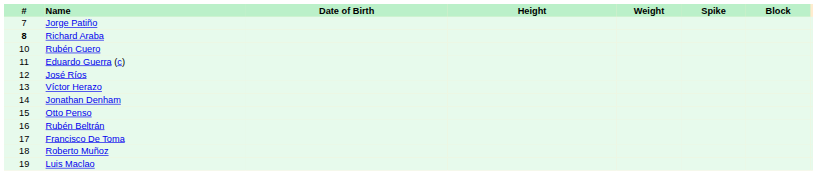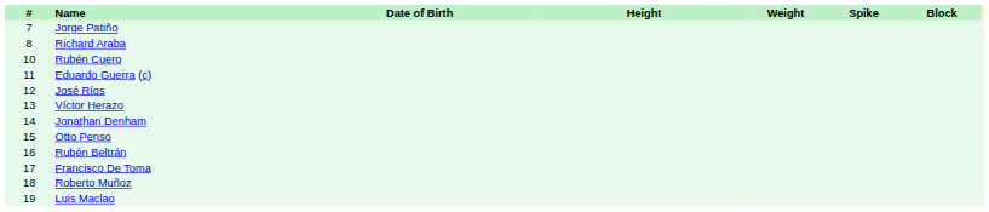Richard Araba | #: bold -> normal
